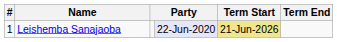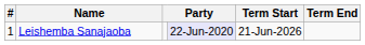Leishemba Sanajaoba | Term Start: khaki background -> no background
